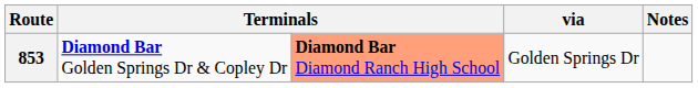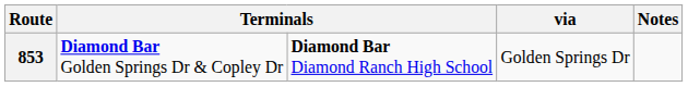853 | column 3: lightsalmon background -> no background
